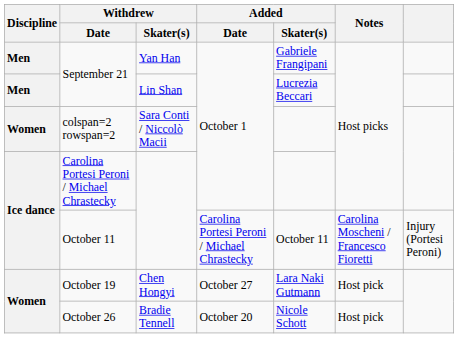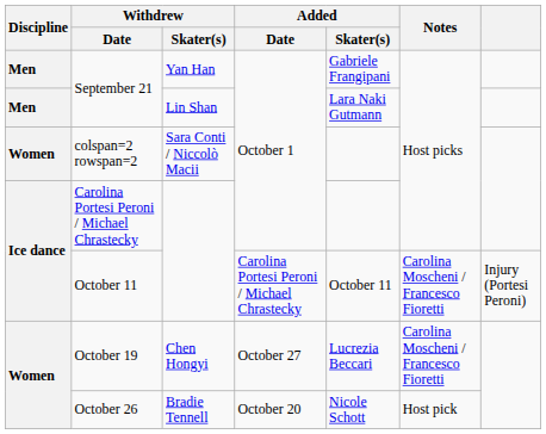September 21 / Lin Shan | Added / Skater(s): Lucrezia Beccari -> Lara Naki Gutmann
October 19 | Added / Skater(s): Lara Naki Gutmann -> Lucrezia Beccari
October 19 | Notes: Host pick -> Carolina Moscheni / Francesco Fioretti
